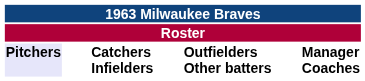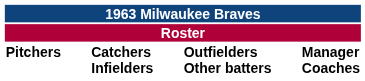Pitchers | column 1: lavender background -> no background
